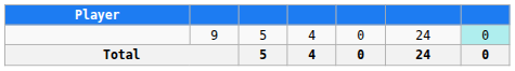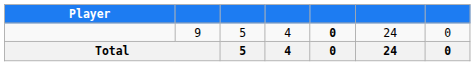row 2 | column 5: normal -> bold
row 2 | column 7: paleturquoise background -> no background
